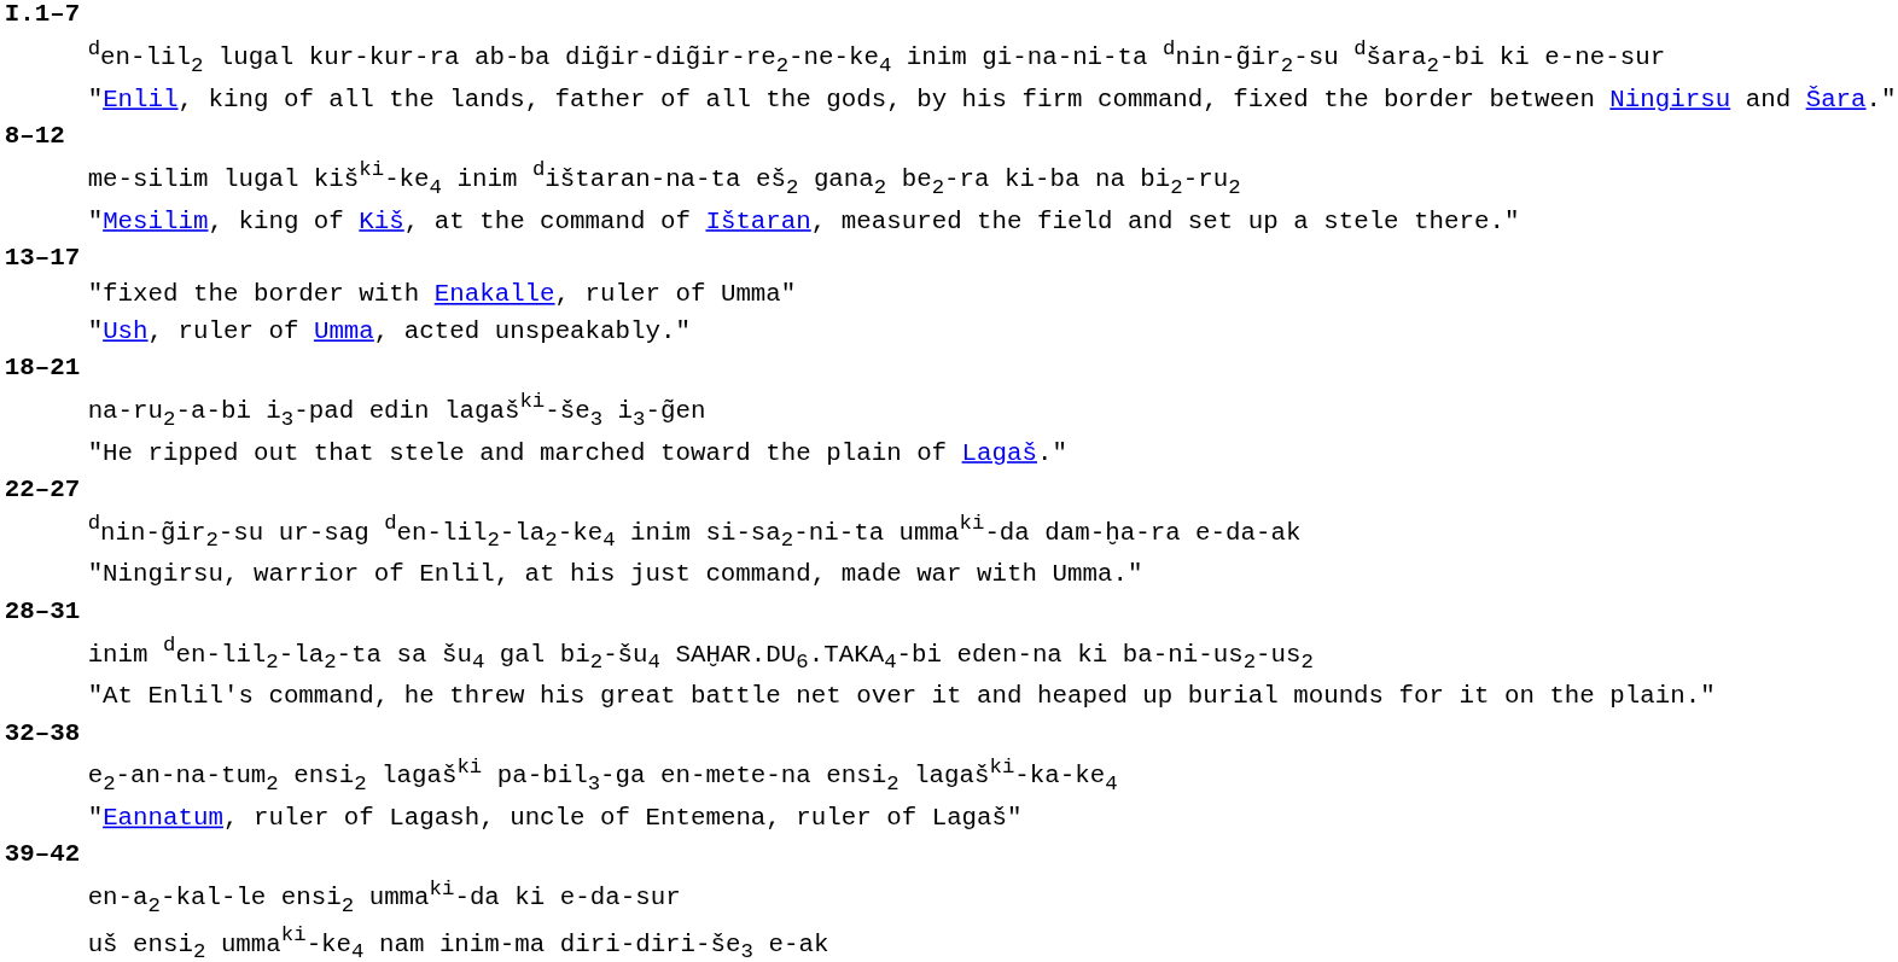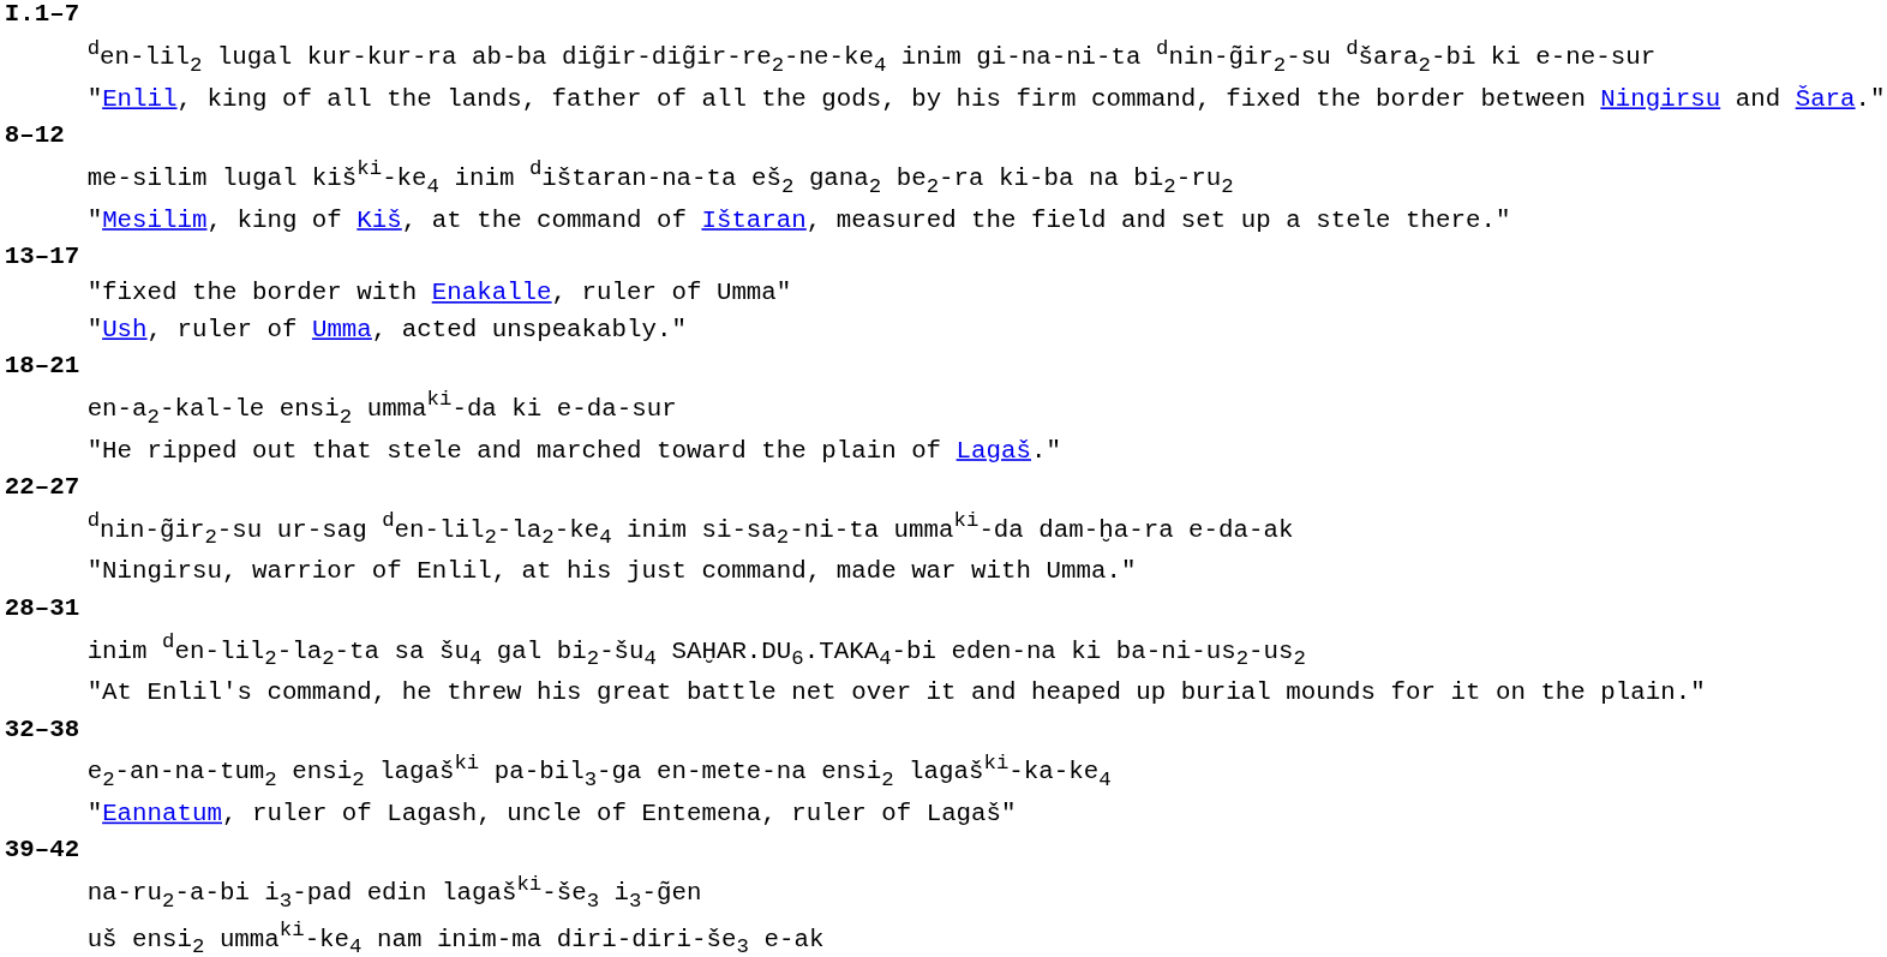row 11 | column 2: na-ru2-a-bi i3-pad edin lagaški-še3 i3-g̃en -> en-a2-kal-le ensi2 ummaki-da ki e-da-sur
row 23 | column 2: en-a2-kal-le ensi2 ummaki-da ki e-da-sur -> na-ru2-a-bi i3-pad edin lagaški-še3 i3-g̃en
